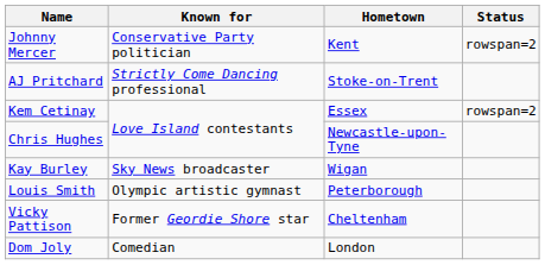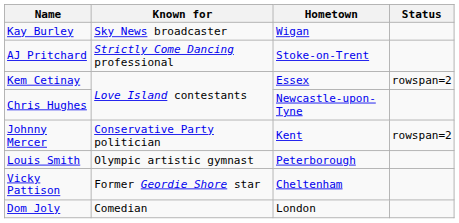rows swapped: Johnny Mercer <-> Kay Burley
